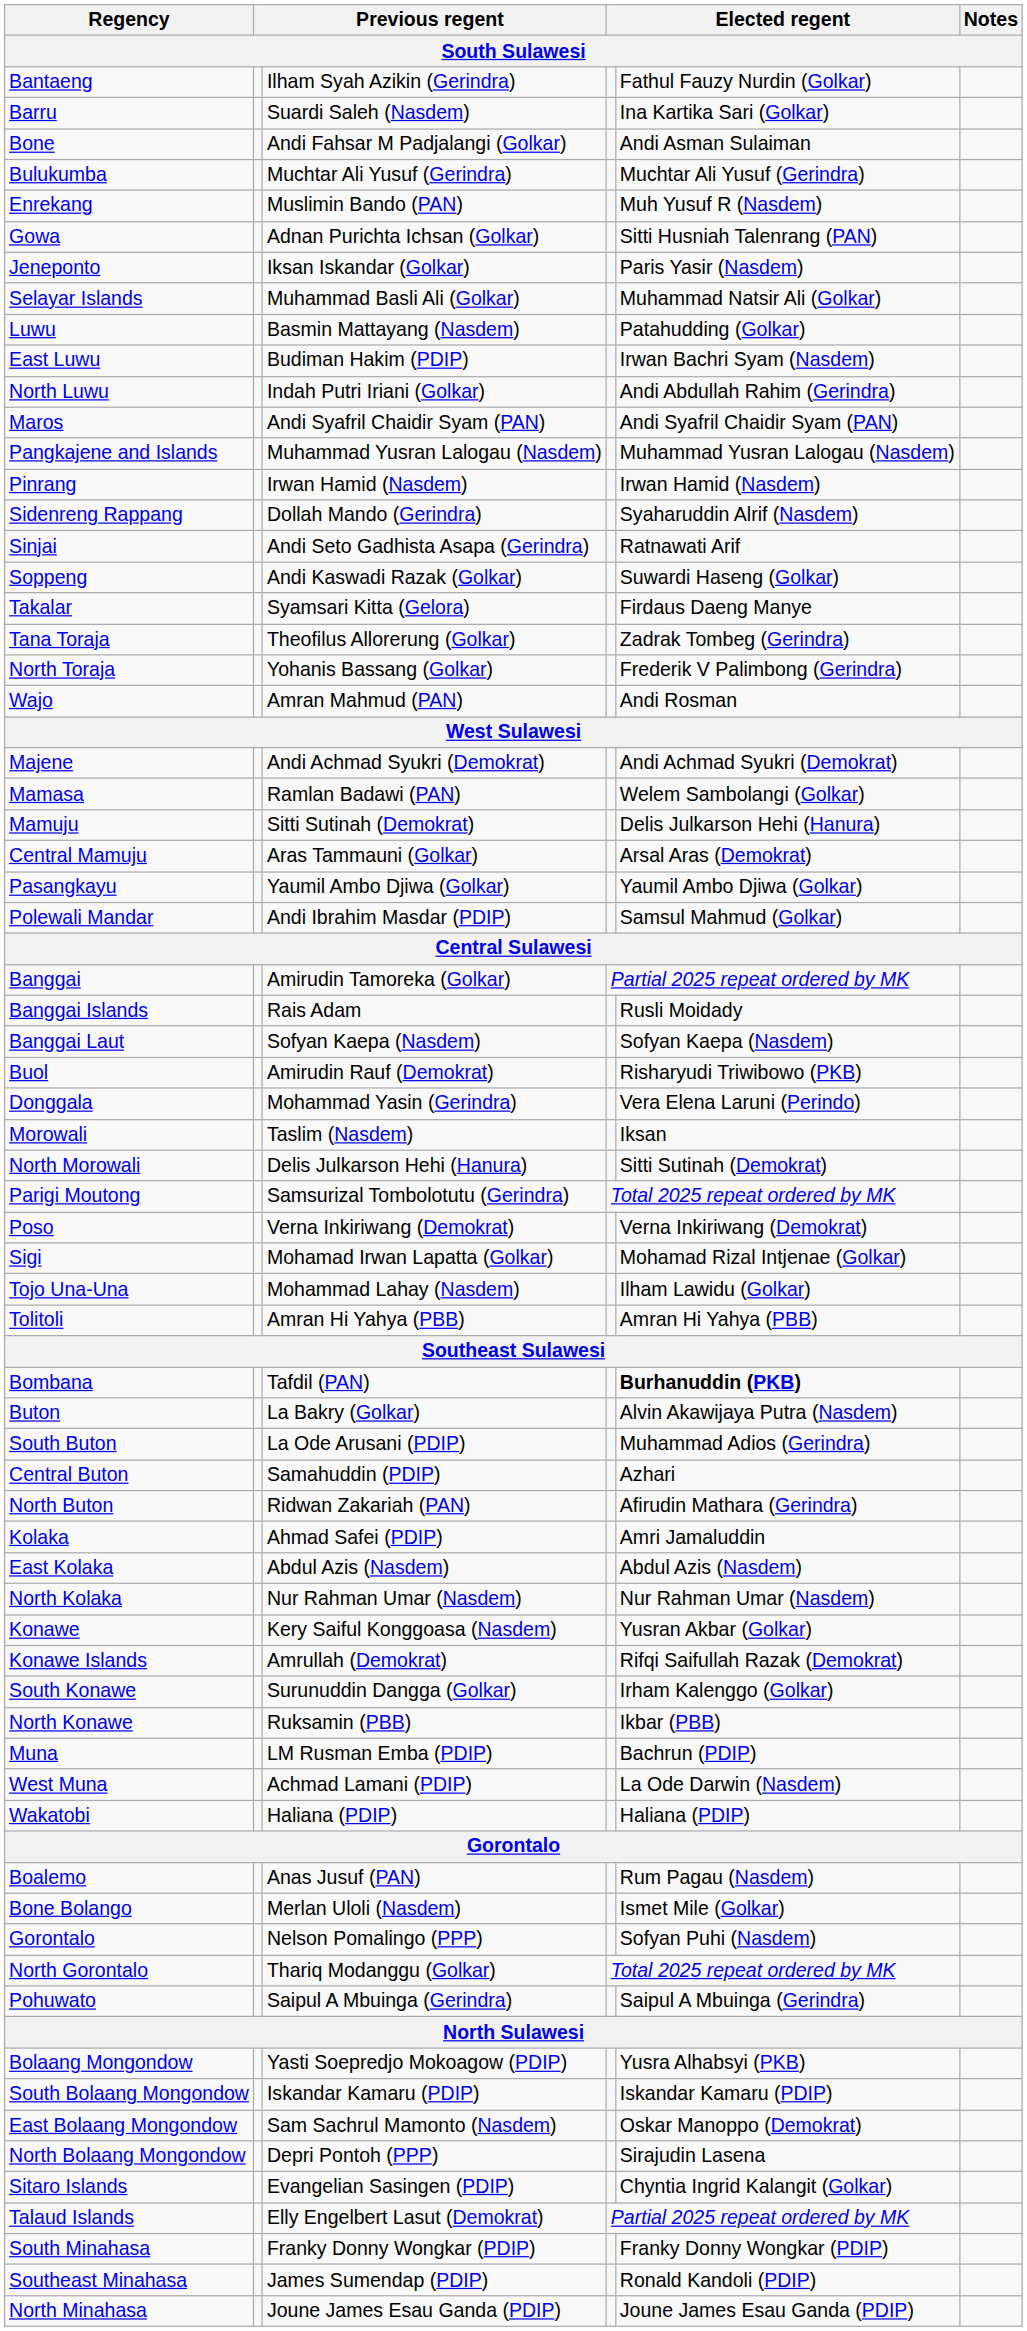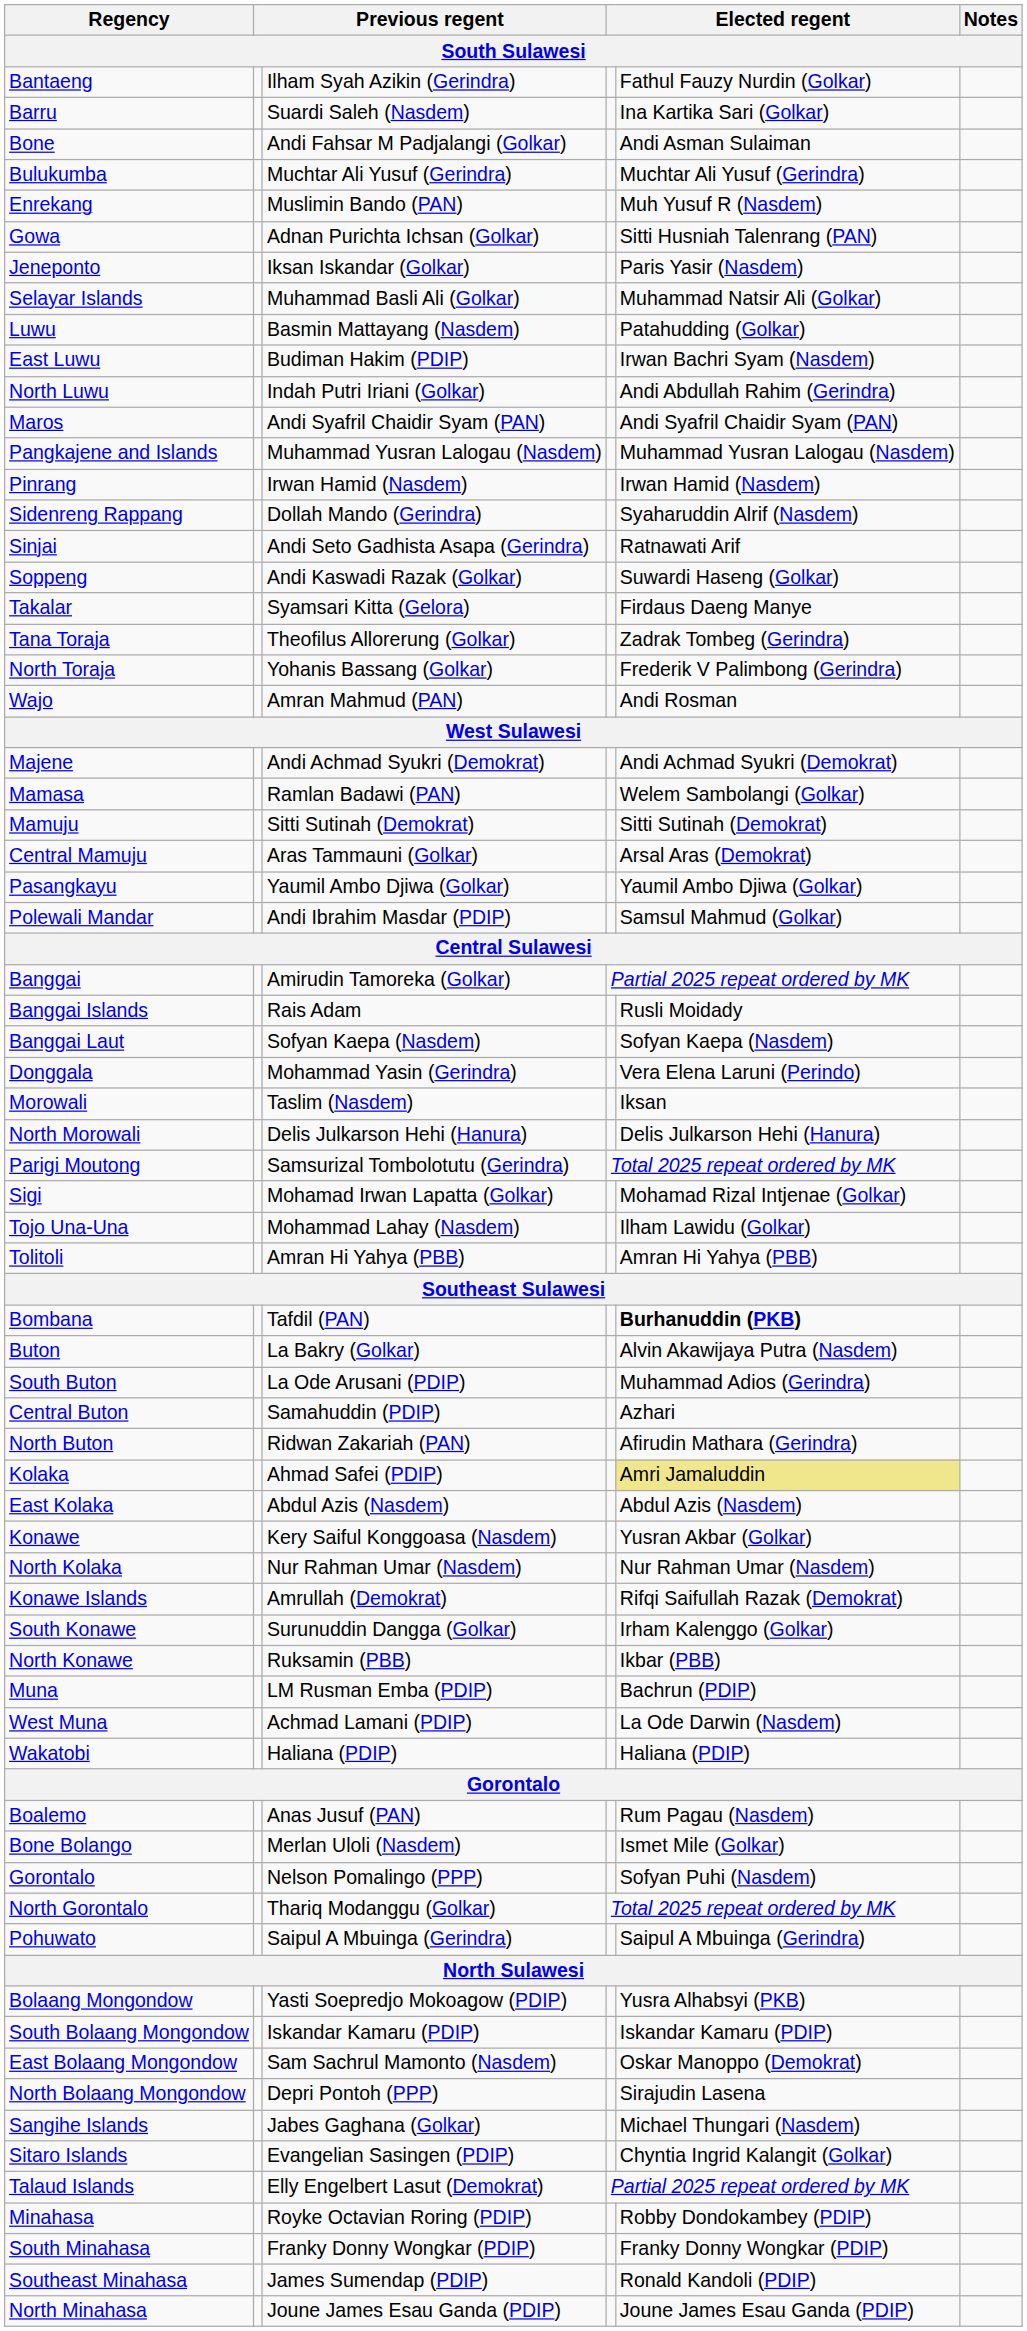Mamuju | column 5: Delis Julkarson Hehi (Hanura) -> Sitti Sutinah (Demokrat)
- row: Buol | Amirudin Rauf (Demokrat) | Risharyudi Triwibowo (PKB)
North Morowali | column 5: Sitti Sutinah (Demokrat) -> Delis Julkarson Hehi (Hanura)
- row: Poso | Verna Inkiriwang (Demokrat) | Verna Inkiriwang (Demokrat)
Kolaka | column 5: no background -> khaki background
rows swapped: North Kolaka <-> Konawe
+ row: Sangihe Islands | Jabes Gaghana (Golkar) | Michael Thungari (Nasdem)
+ row: Minahasa | Royke Octavian Roring (PDIP) | Robby Dondokambey (PDIP)
